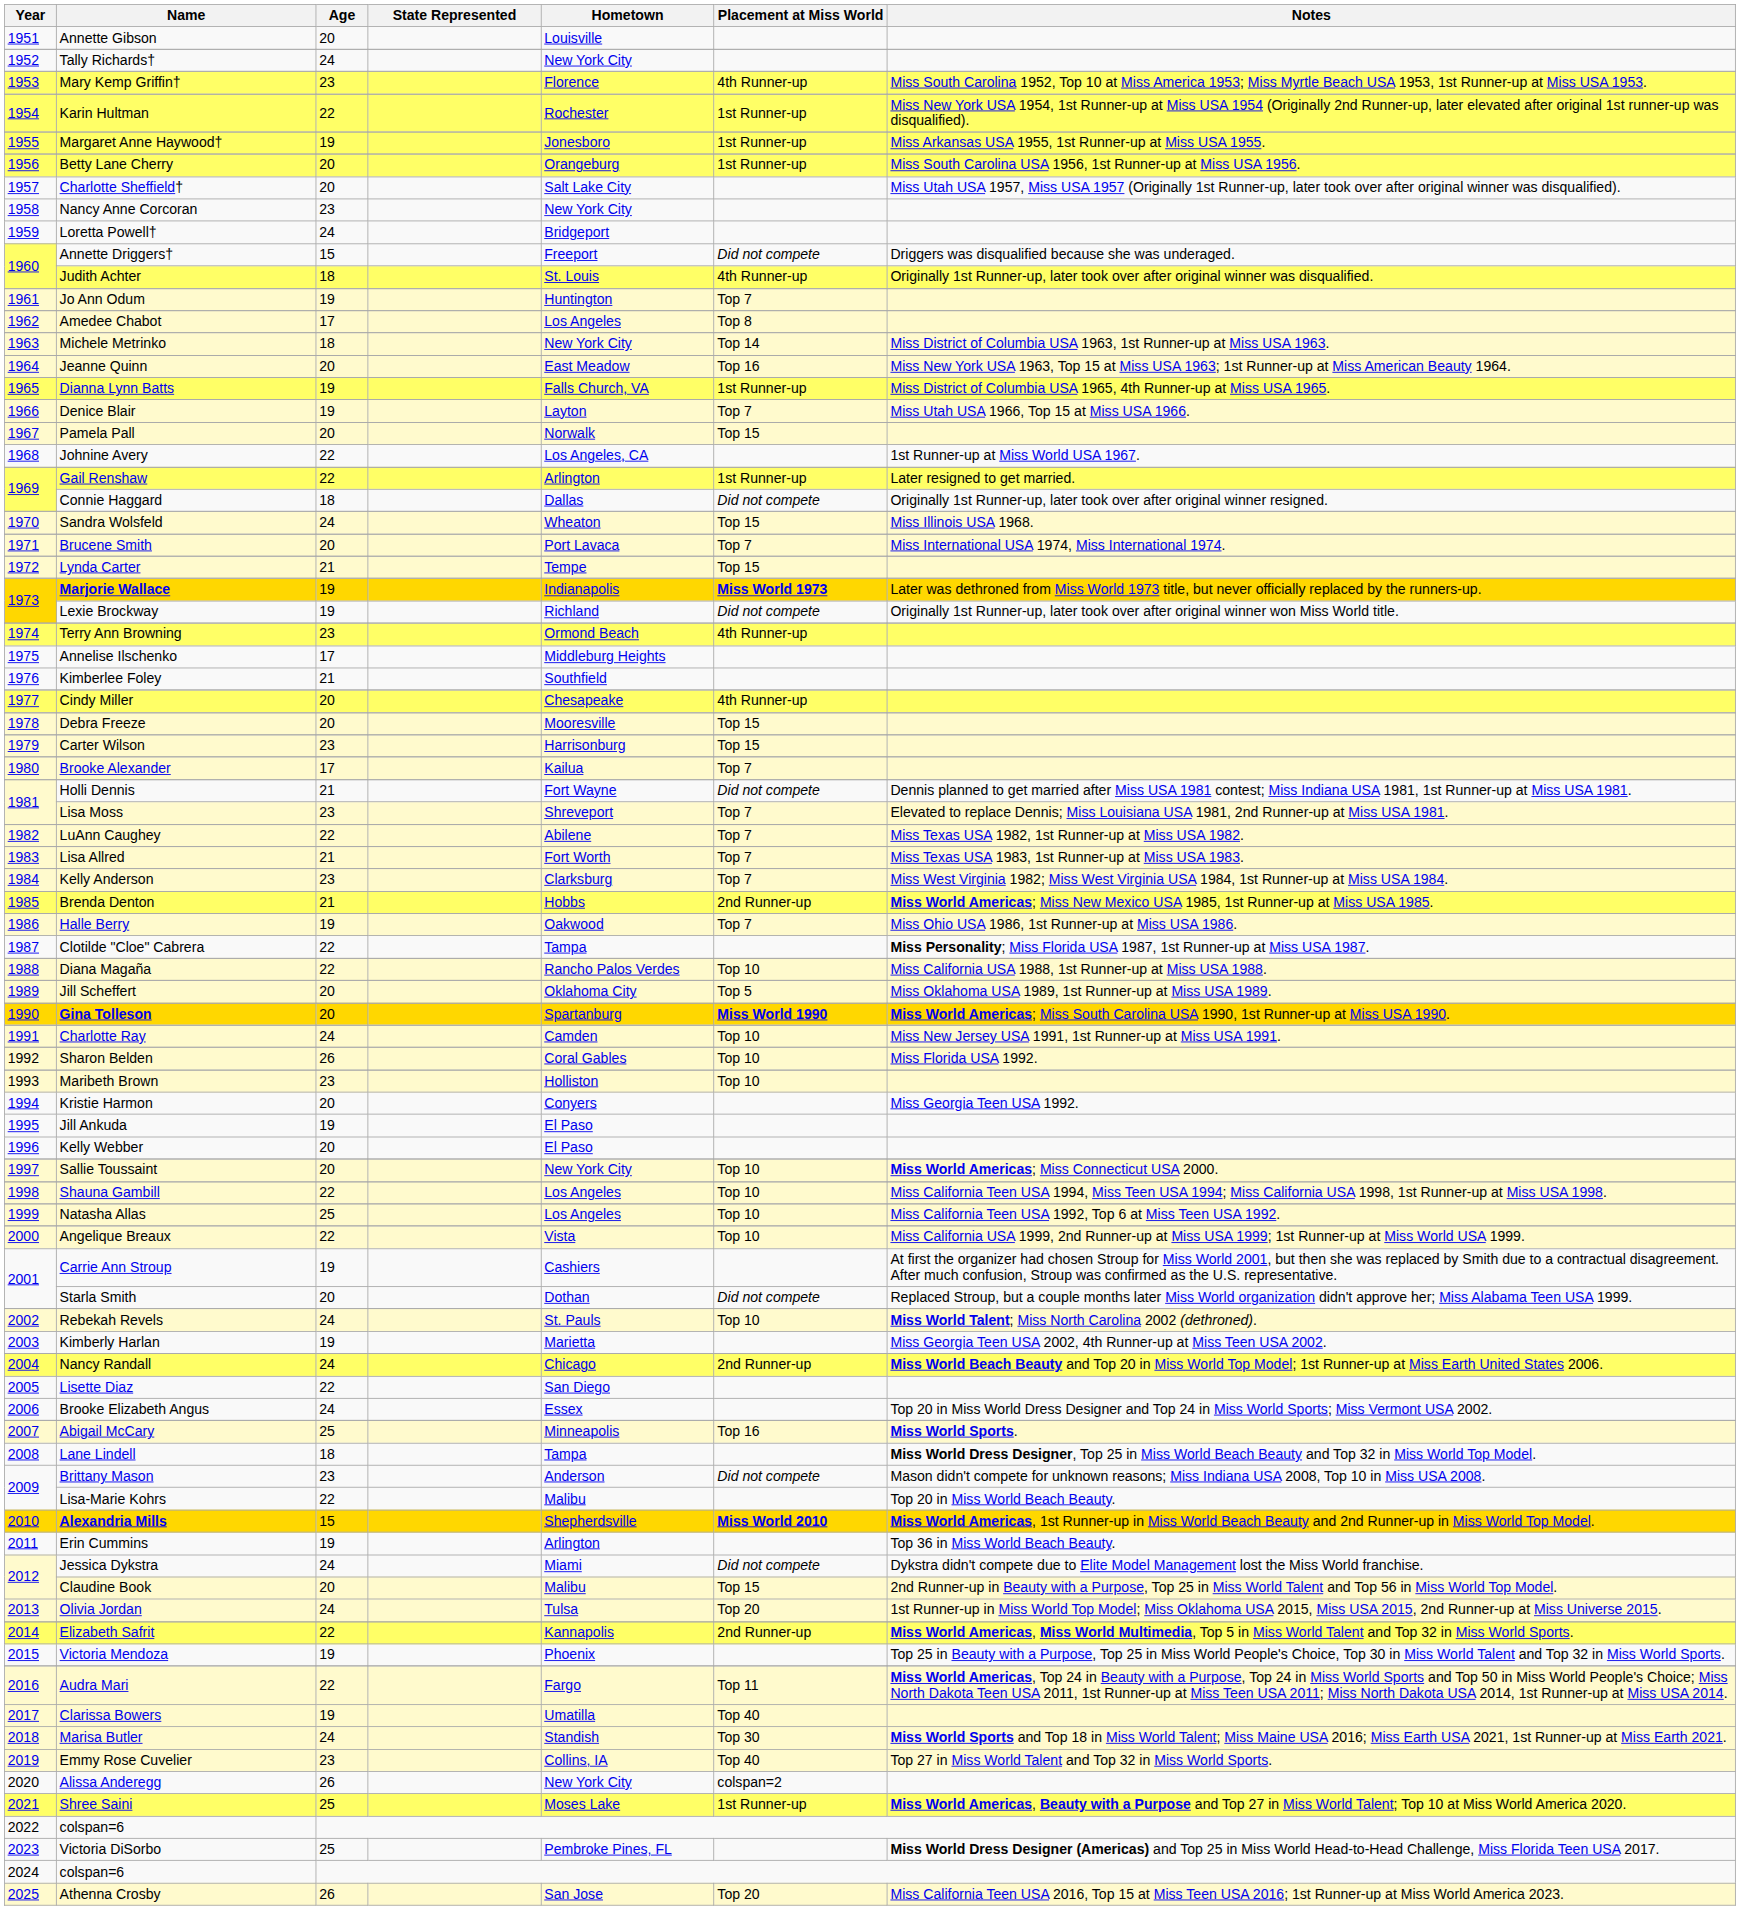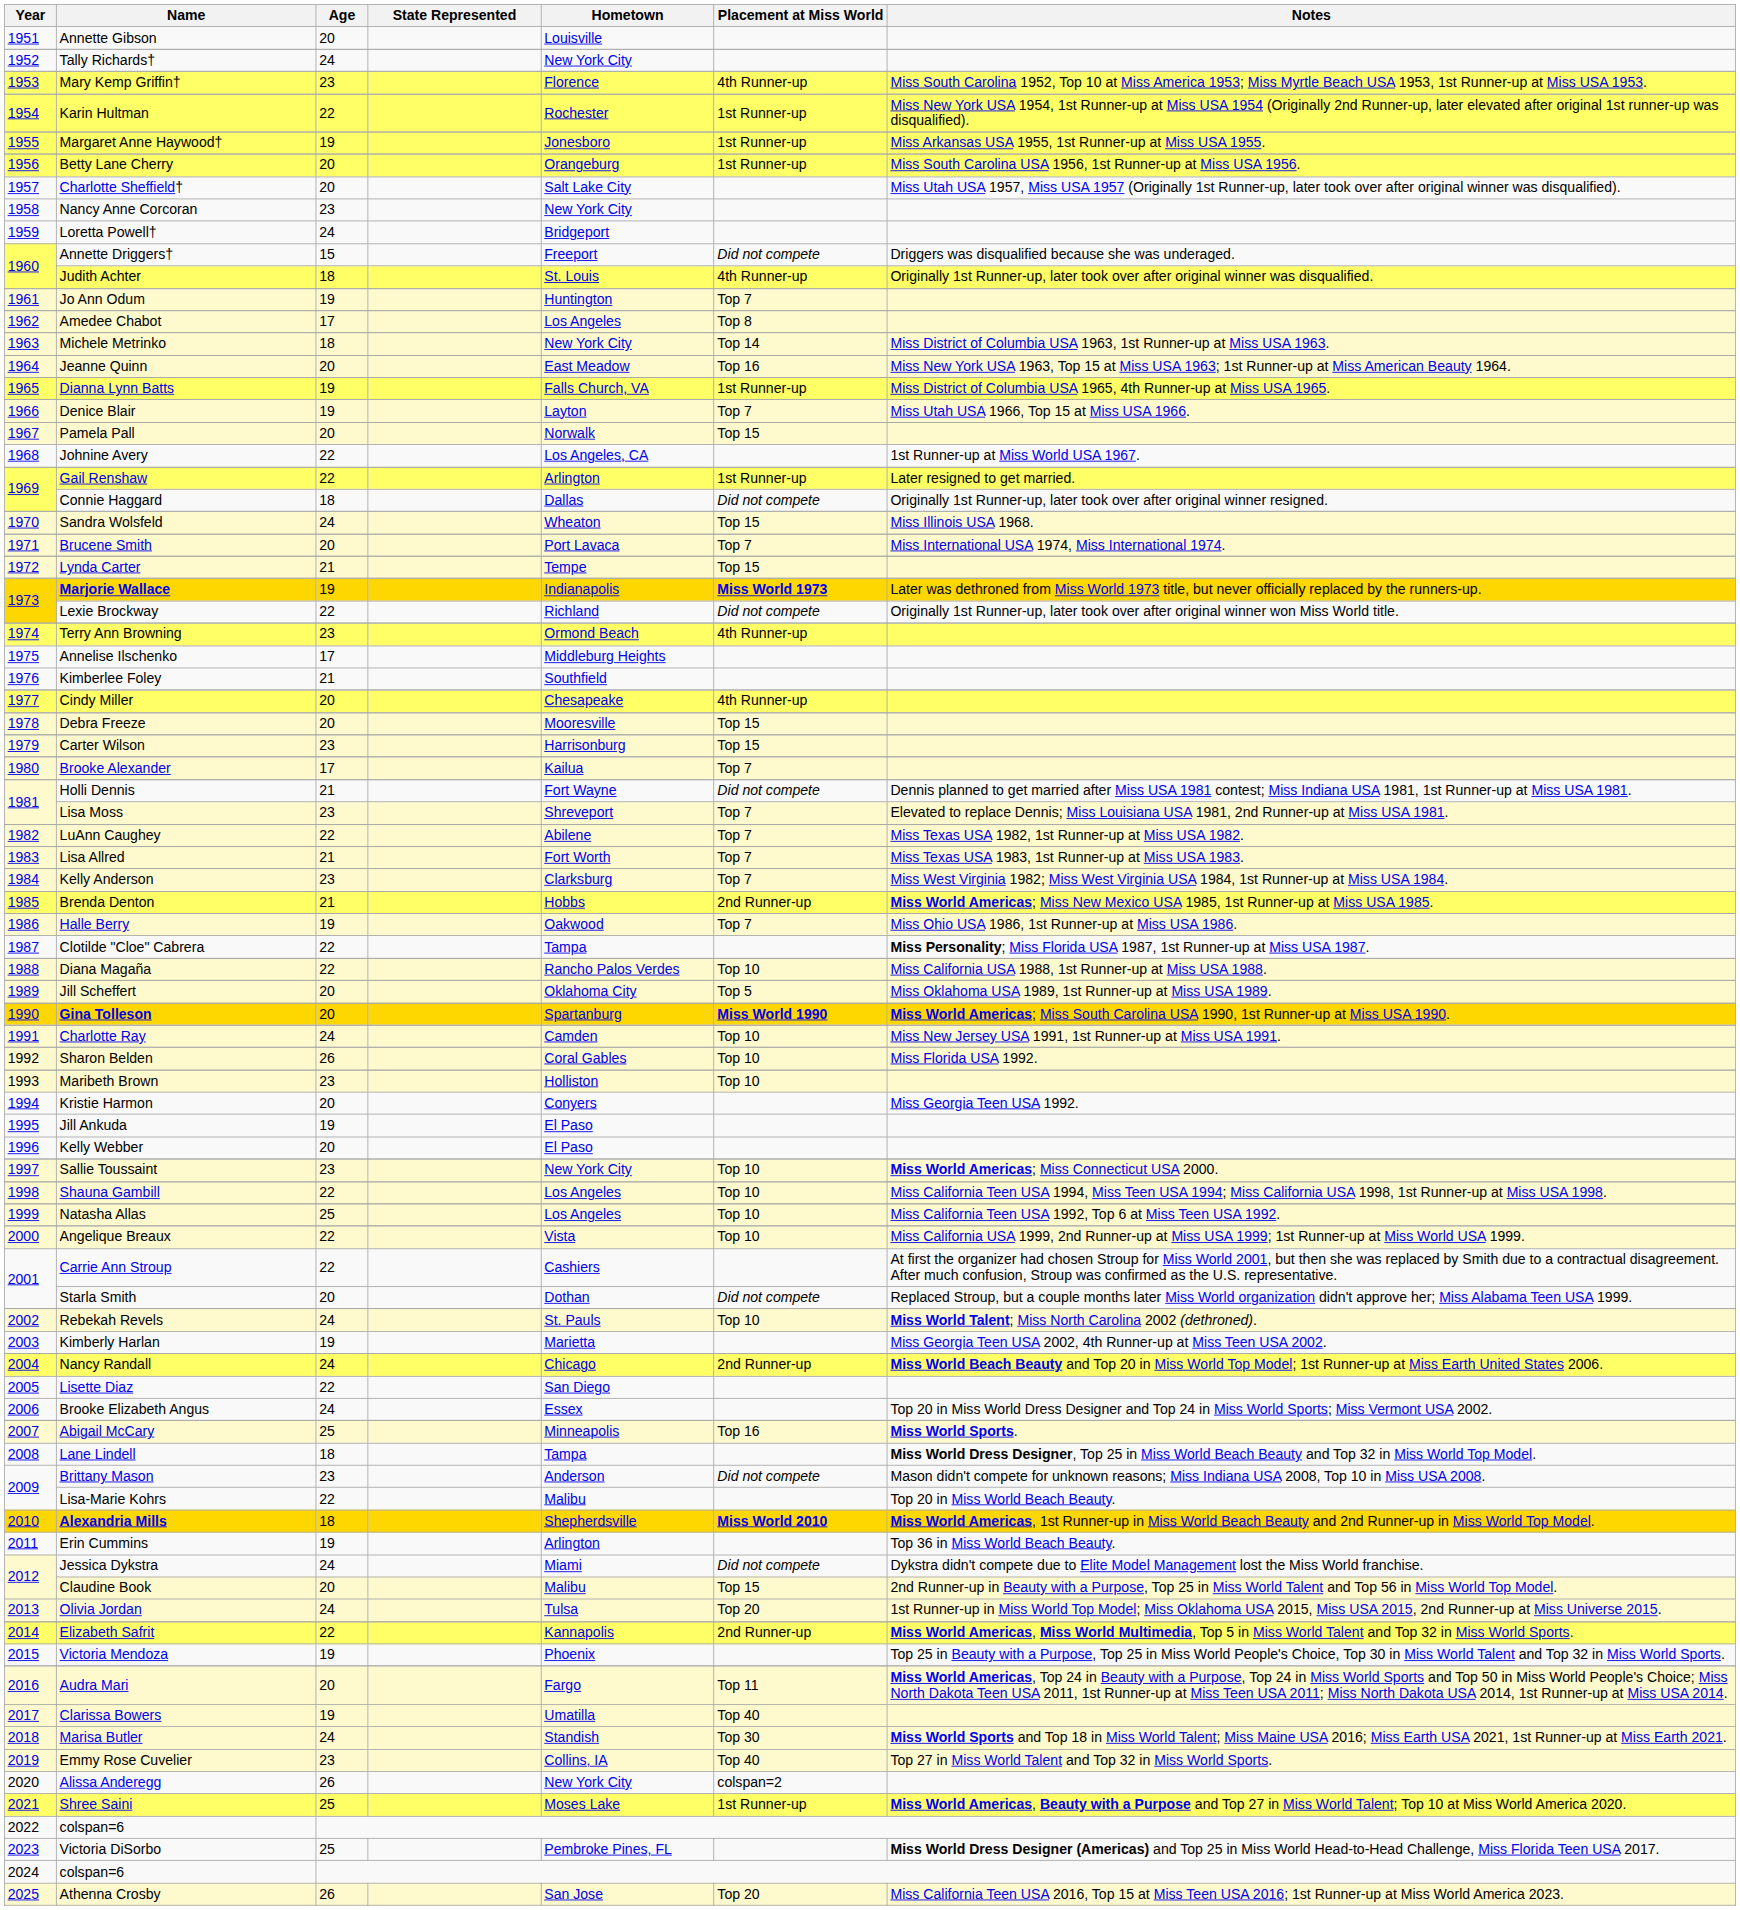Lexie Brockway | Age: 19 -> 22
Sallie Toussaint | Age: 20 -> 23
Carrie Ann Stroup | Age: 19 -> 22
Alexandria Mills | Age: 15 -> 18
Audra Mari | Age: 22 -> 20
